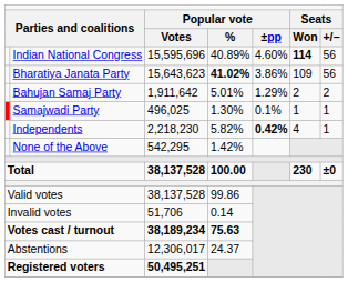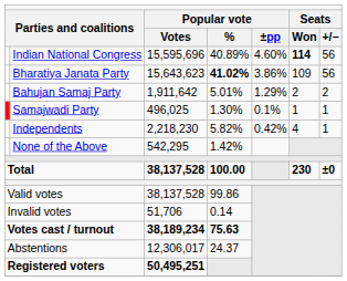Independents | column 5: bold -> normal
